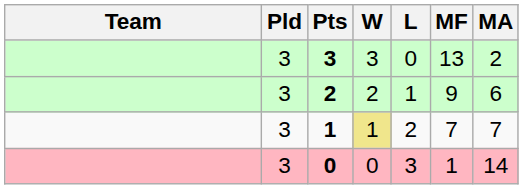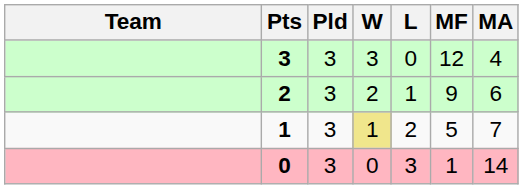columns swapped: Pts <-> Pld
row 2 | MF: 13 -> 12
row 2 | MA: 2 -> 4
row 4 | MF: 7 -> 5
